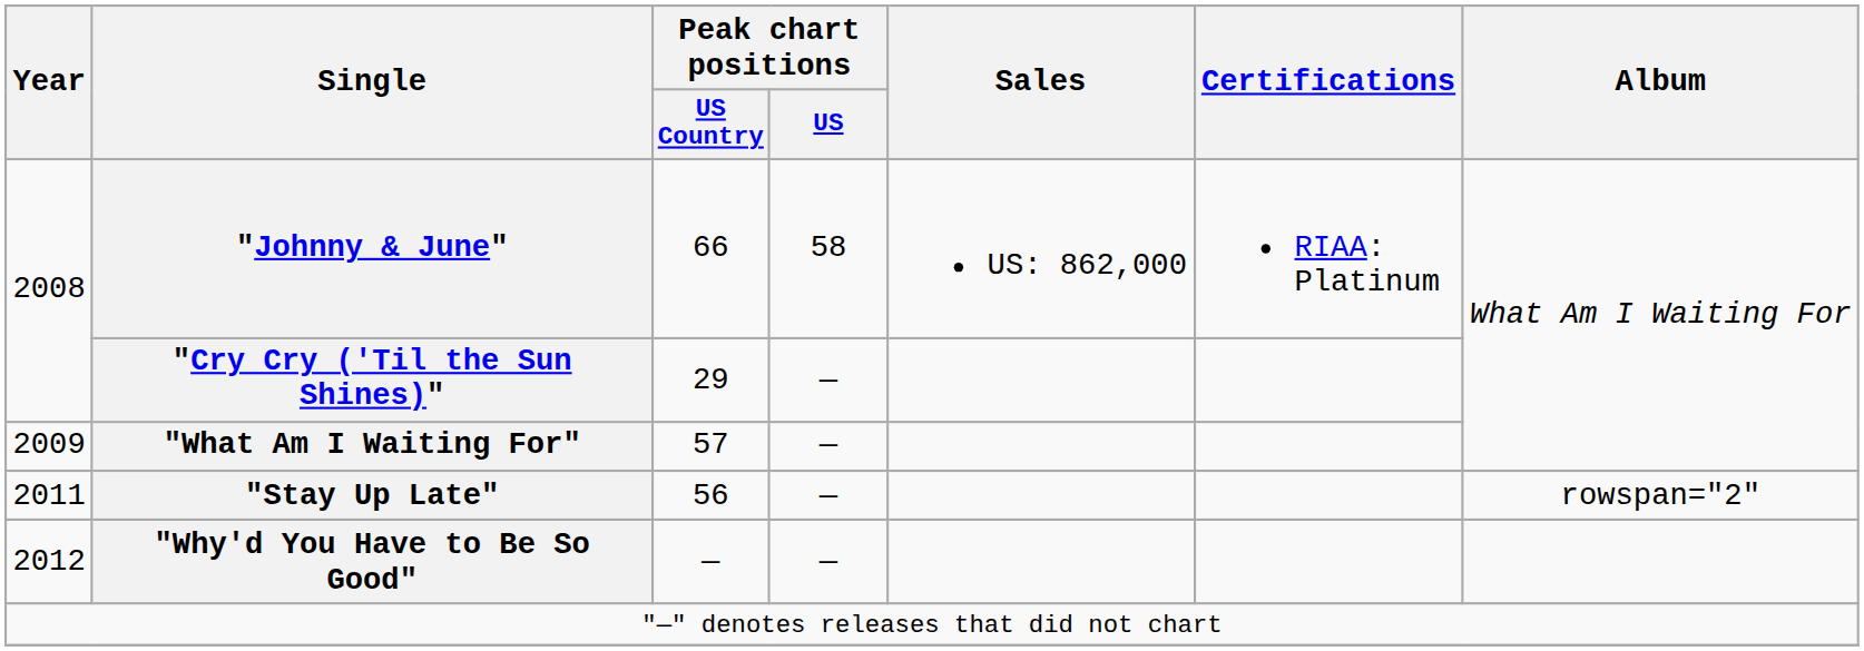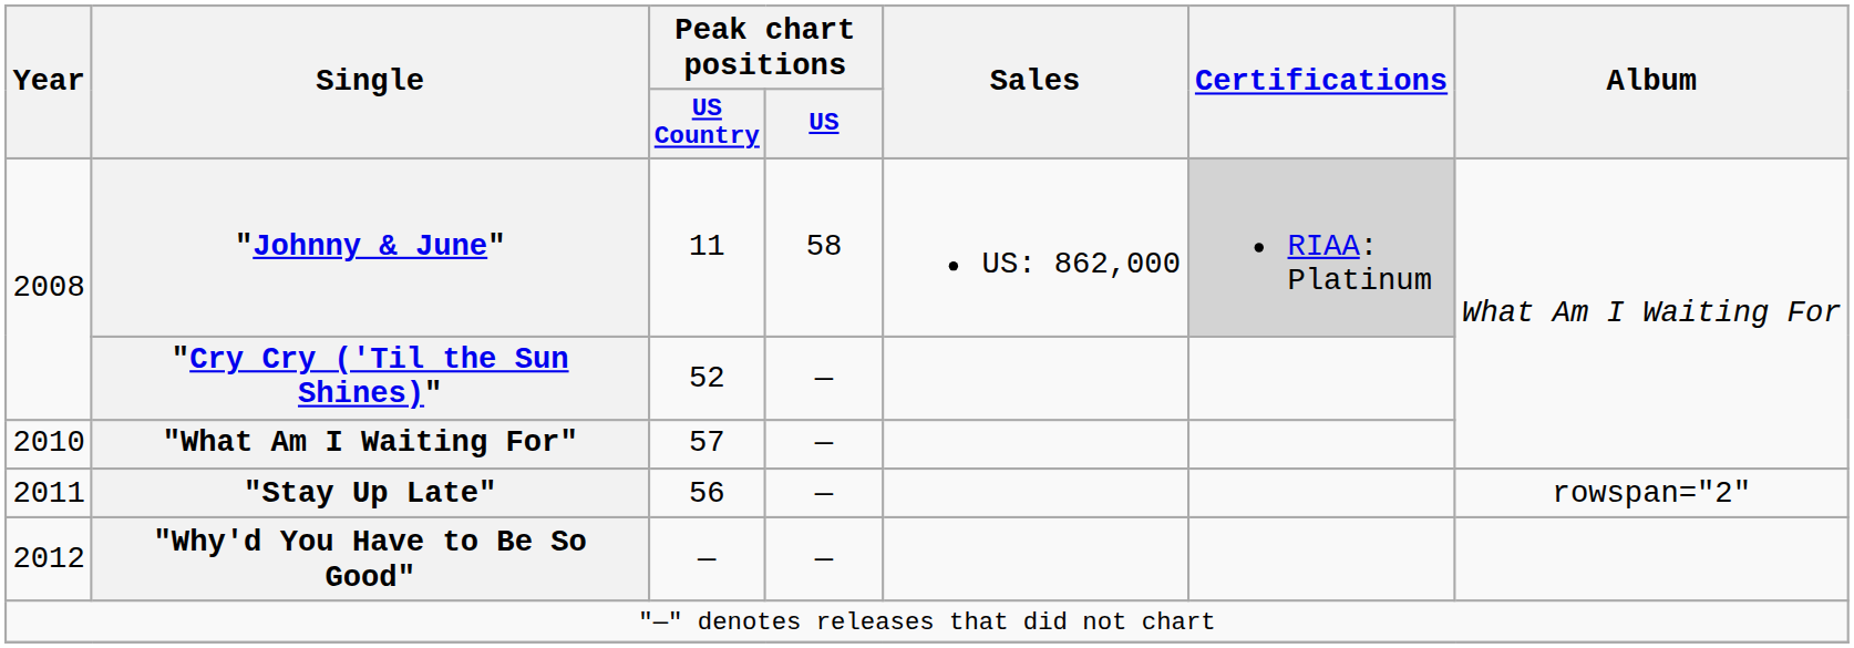"Johnny & June" | Peak chart positions / US Country: 66 -> 11
"Johnny & June" | Certifications: no background -> lightgrey background
"Cry Cry ('Til the Sun Shines)" | Peak chart positions / US Country: 29 -> 52
"What Am I Waiting For" | Year: 2009 -> 2010
